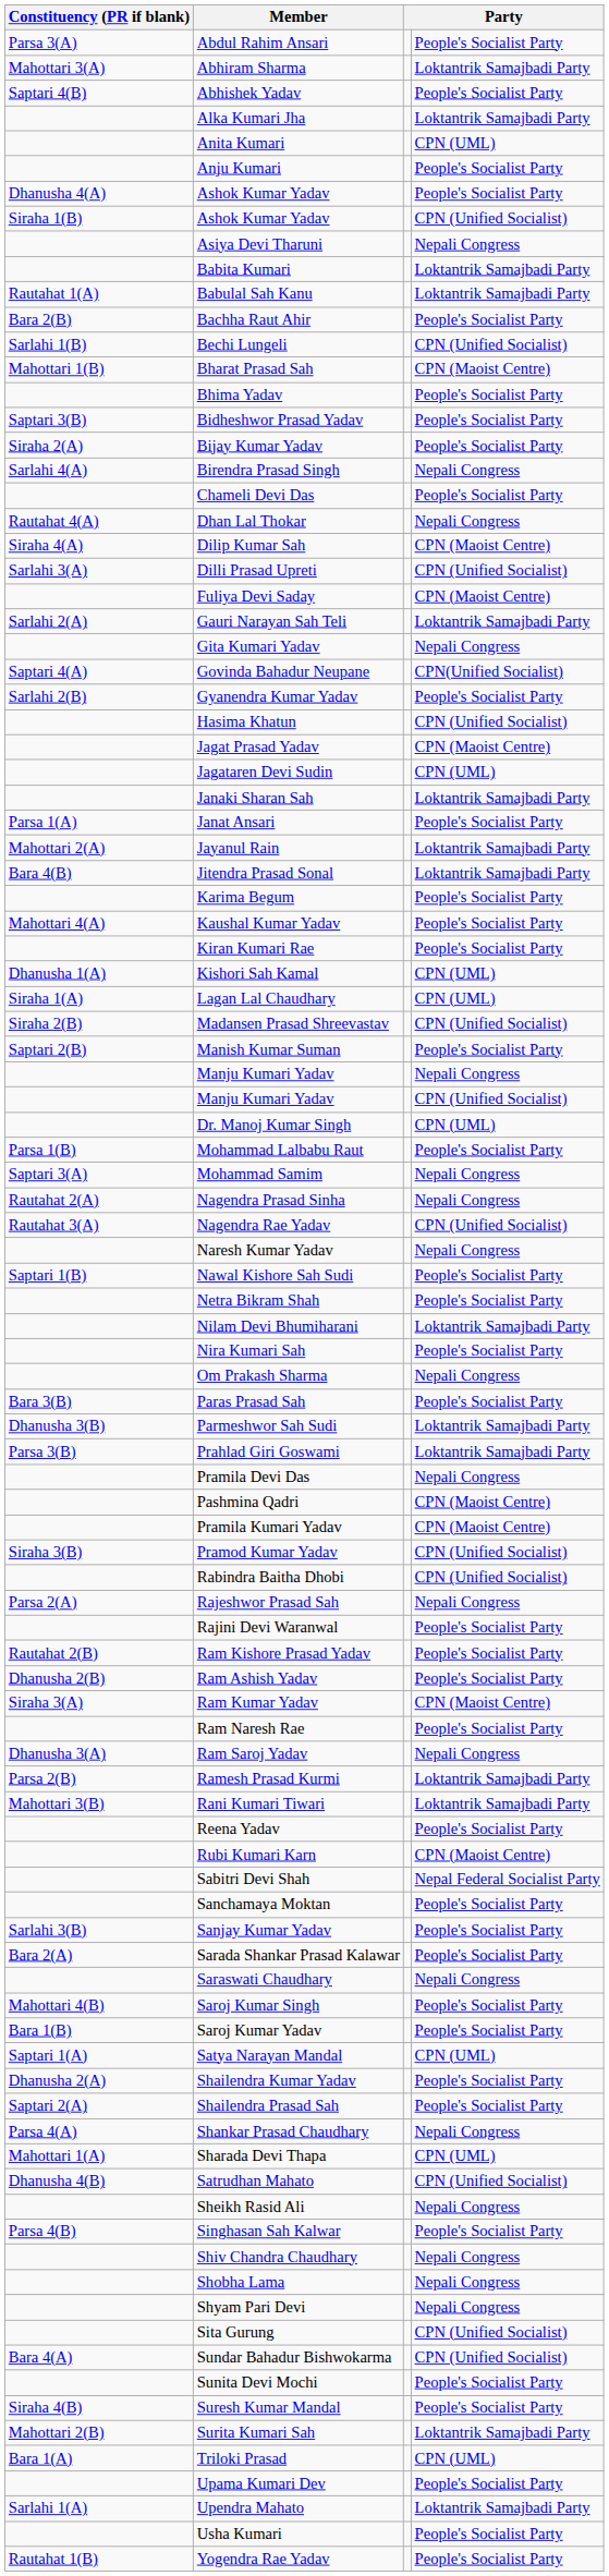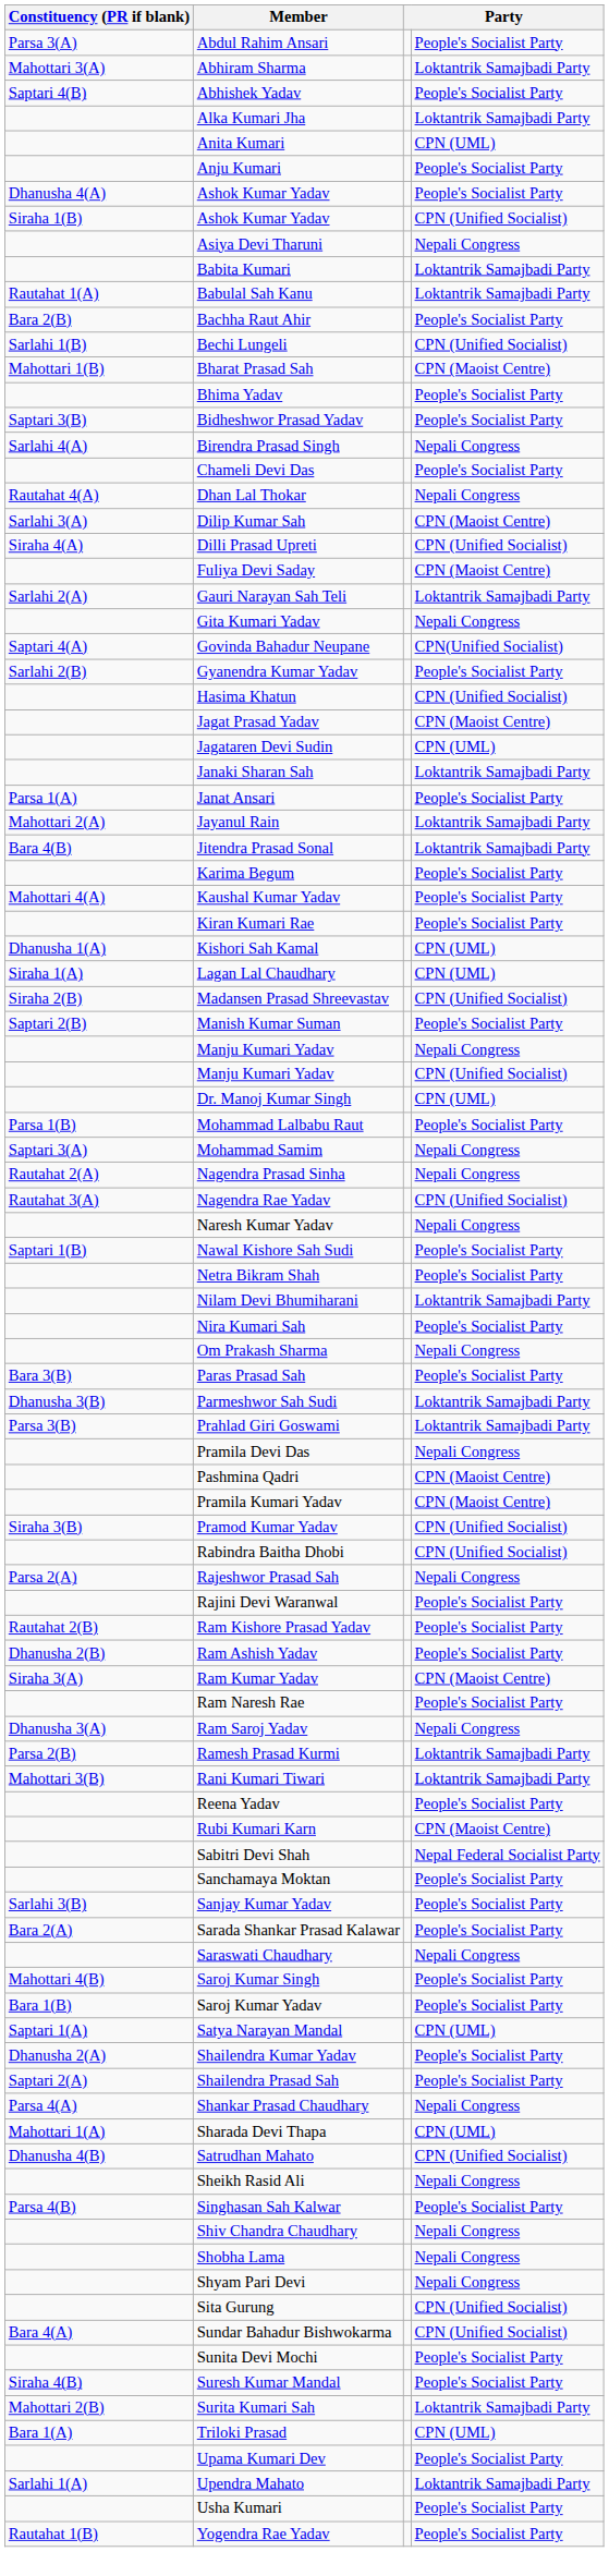- row: Siraha 2(A) | Bijay Kumar Yadav | People's Socialist Party
Dilip Kumar Sah | Constituency (PR if blank): Siraha 4(A) -> Sarlahi 3(A)
Dilli Prasad Upreti | Constituency (PR if blank): Sarlahi 3(A) -> Siraha 4(A)
